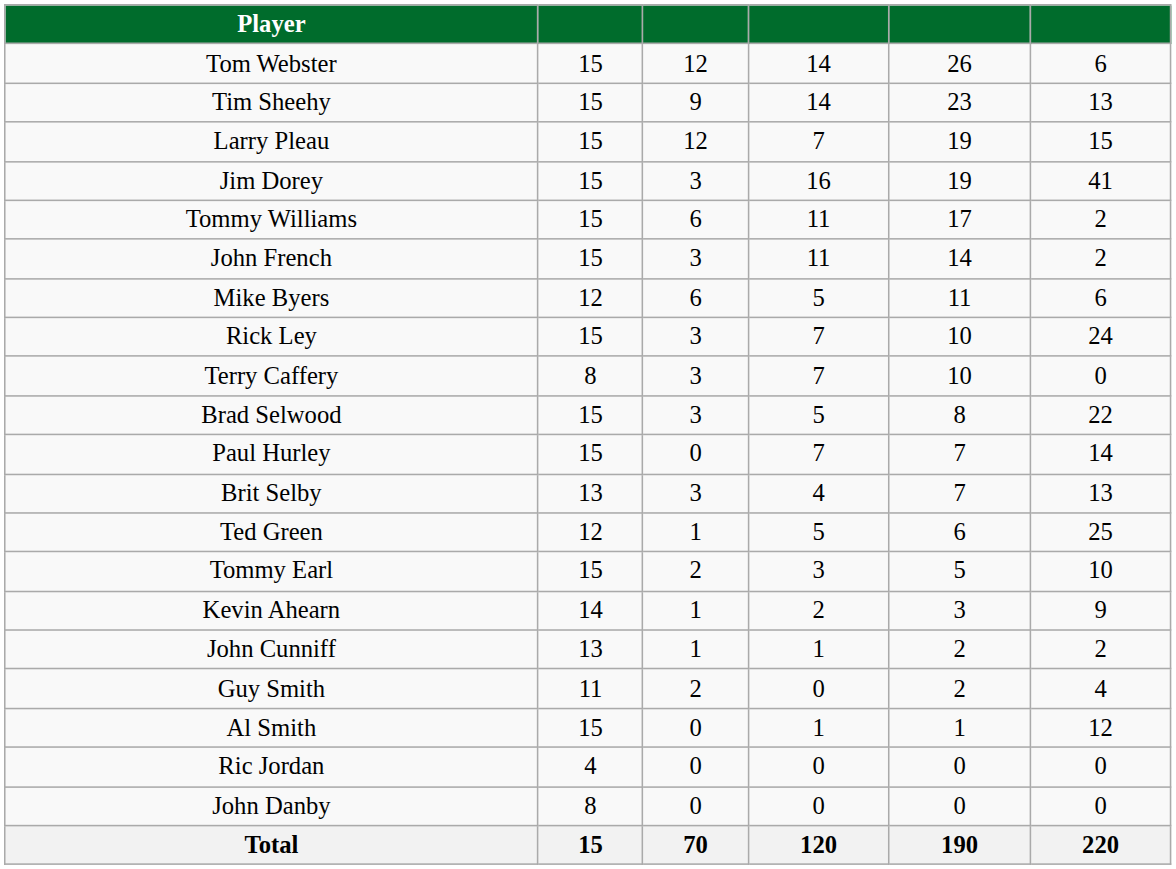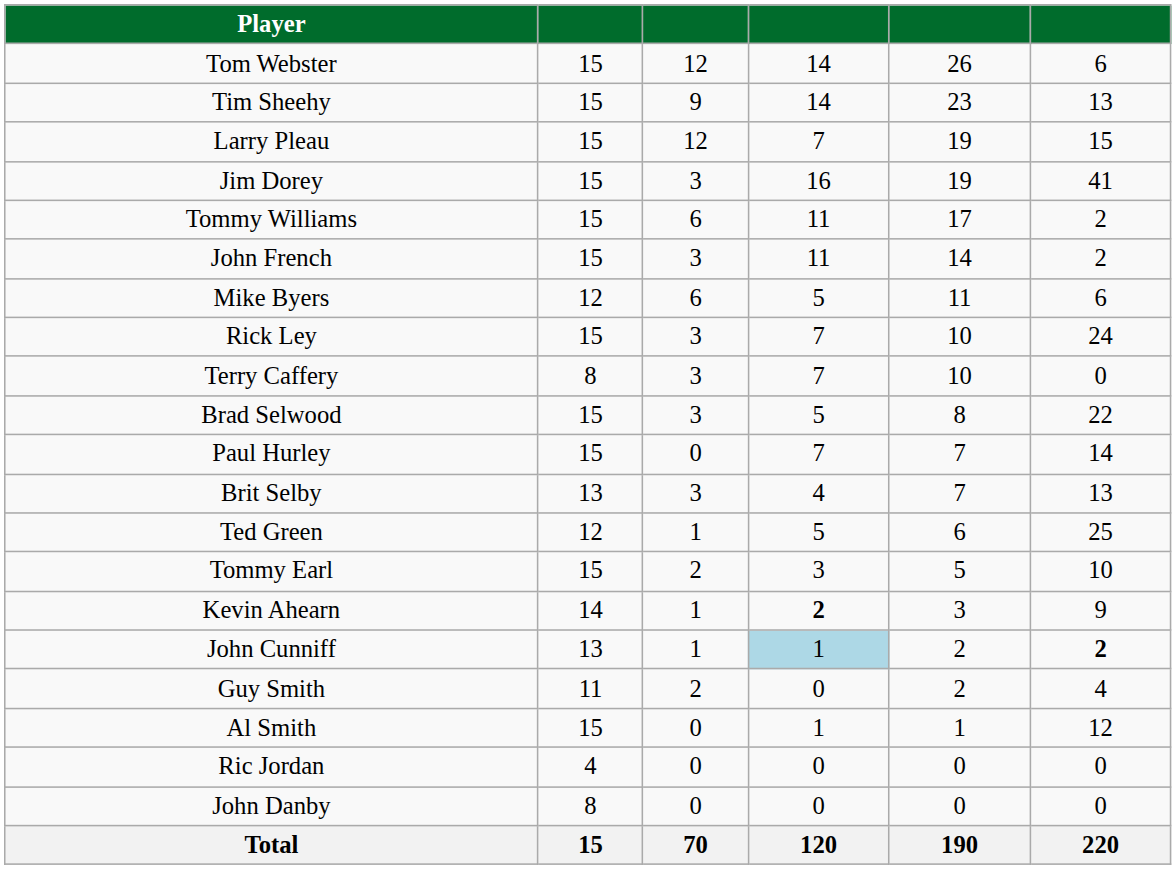Kevin Ahearn | column 4: normal -> bold
John Cunniff | column 4: no background -> lightblue background
John Cunniff | column 6: normal -> bold
